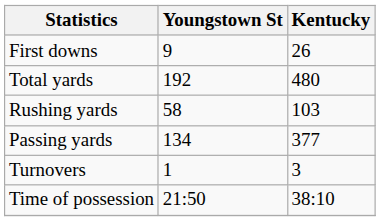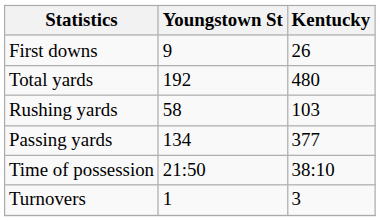rows swapped: Turnovers <-> Time of possession
